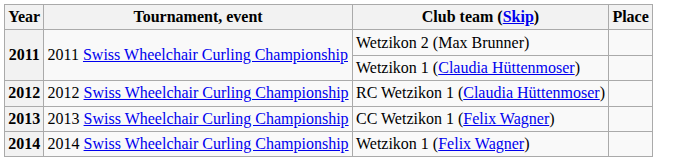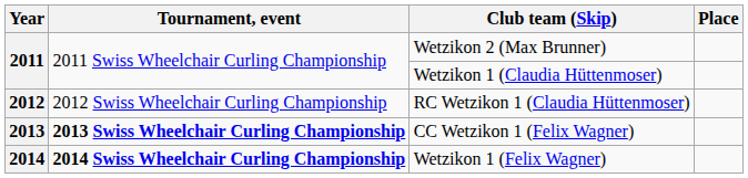CC Wetzikon 1 (Felix Wagner) | Tournament, event: normal -> bold
Wetzikon 1 (Felix Wagner) | Tournament, event: normal -> bold
